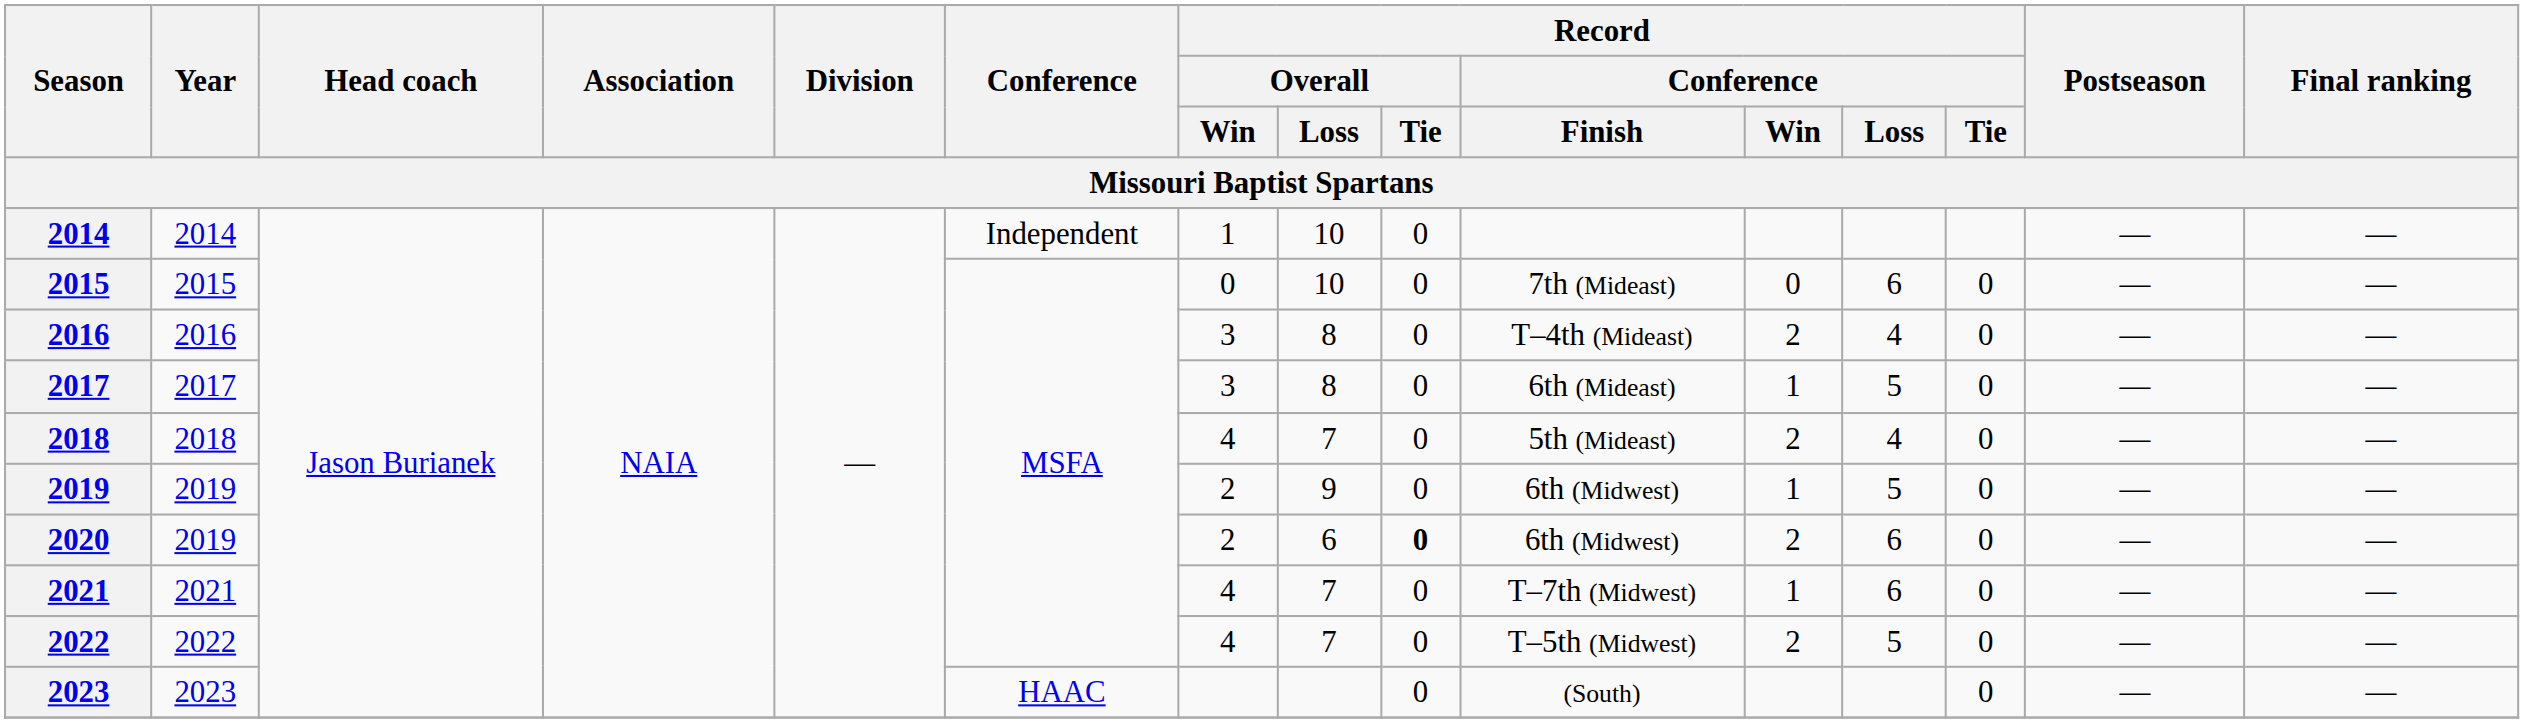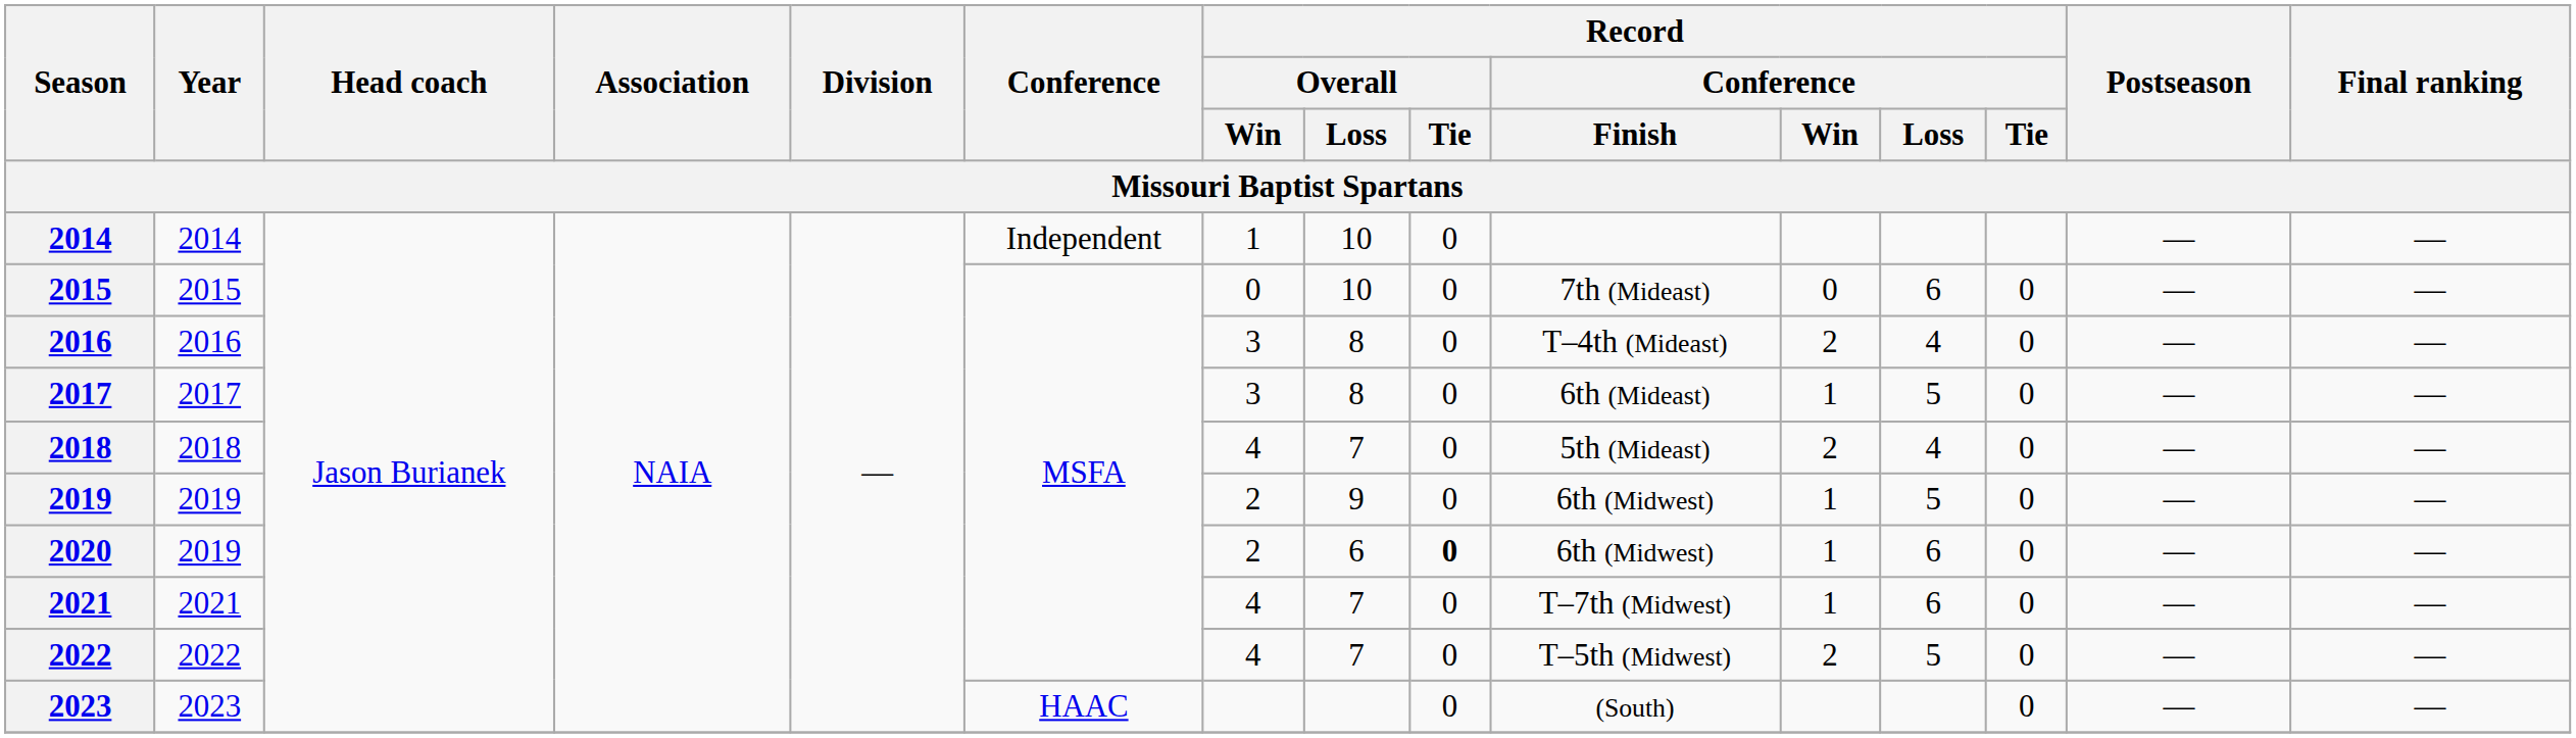2020 | Record / Conference / Win: 2 -> 1
